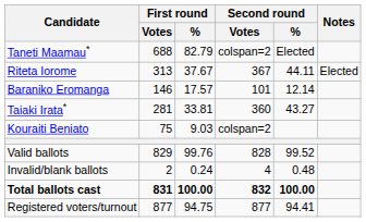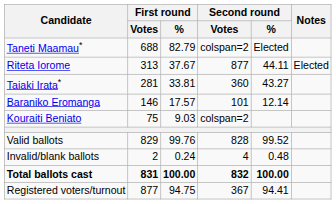Riteta Iorome | Second round / Votes: 367 -> 877
rows swapped: Taiaki Irata* <-> Baraniko Eromanga
Registered voters/turnout | Second round / Votes: 877 -> 367
